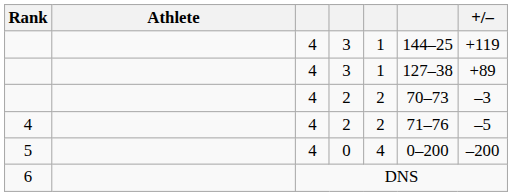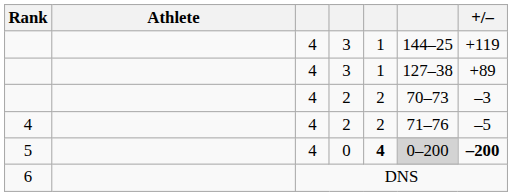5 | column 5: normal -> bold
5 | column 6: no background -> lightgrey background
5 | +/–: normal -> bold
